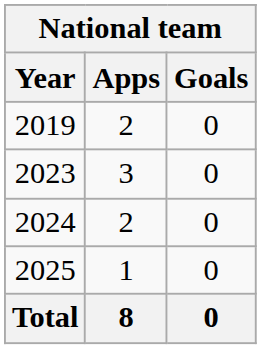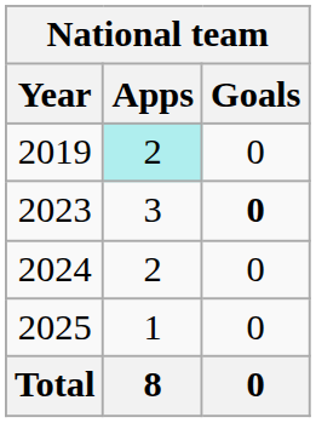2019 | Apps: no background -> paleturquoise background
2023 | Goals: normal -> bold
